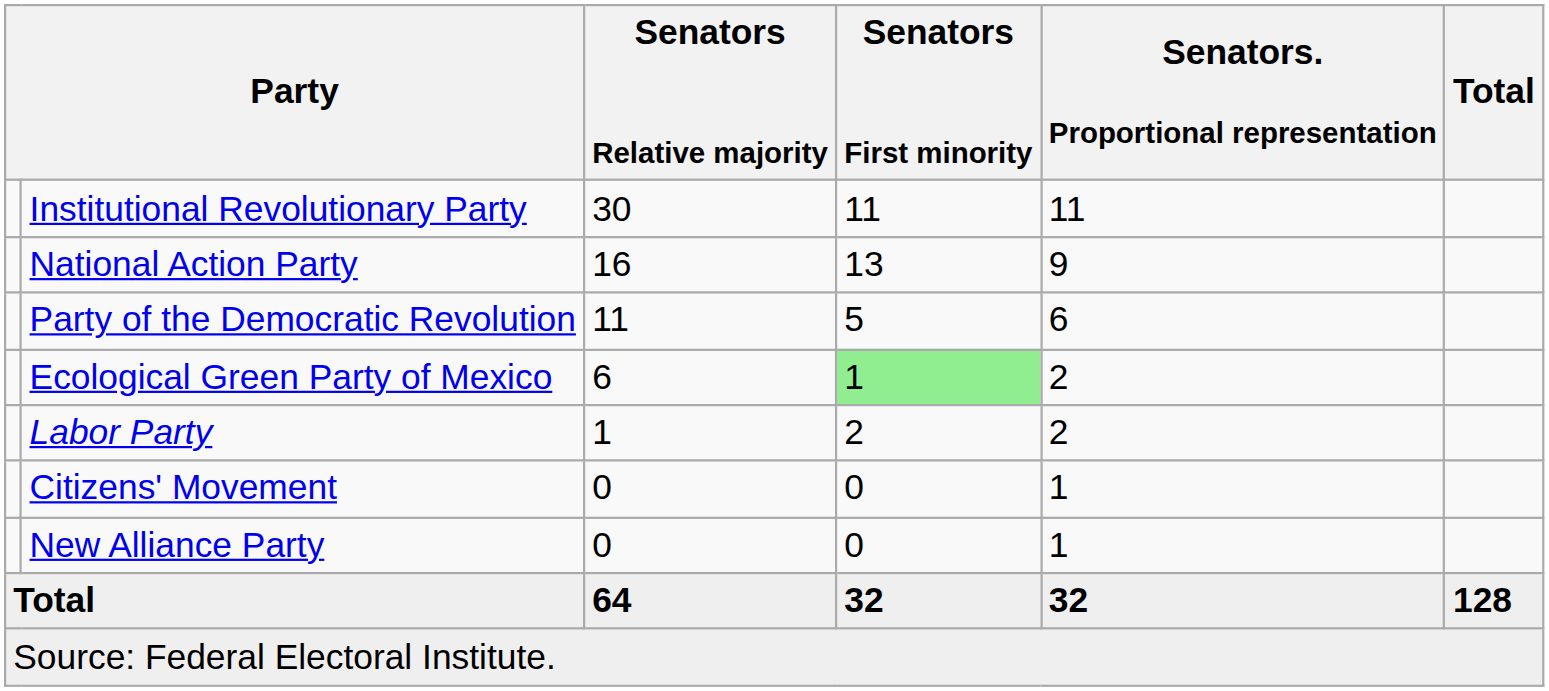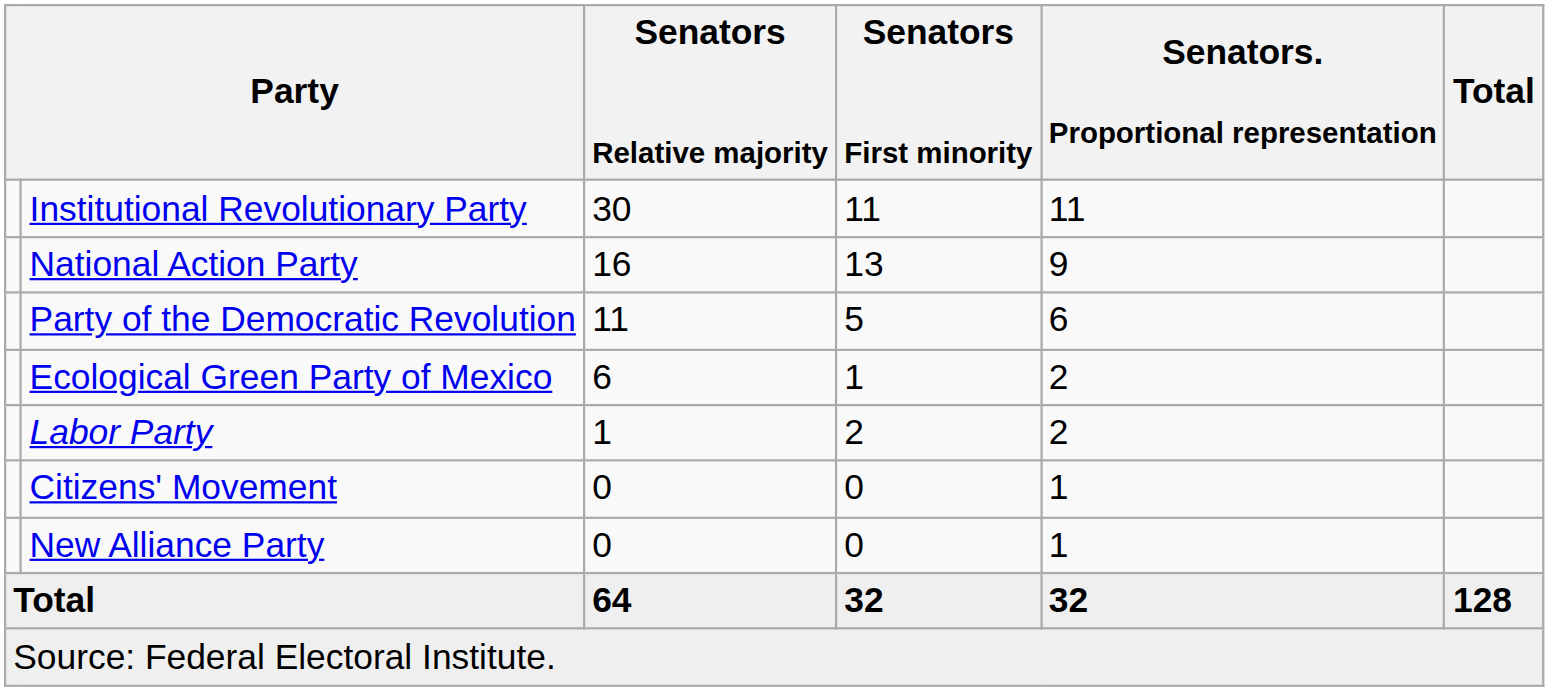Ecological Green Party of Mexico | Senators First minority: lightgreen background -> no background
